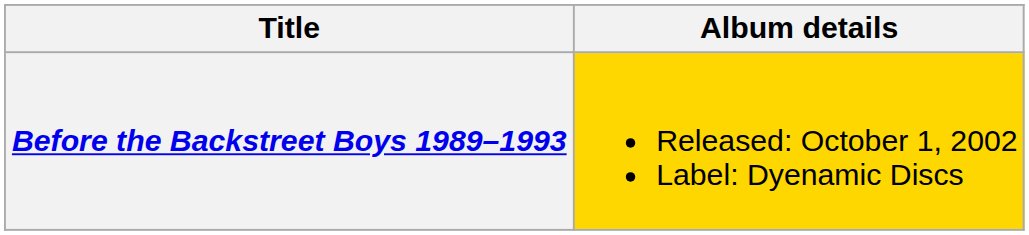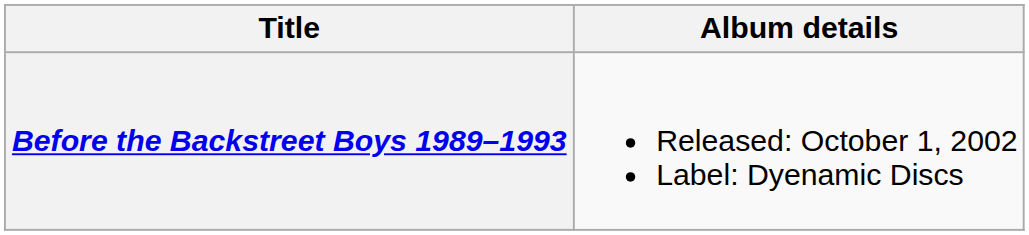Before the Backstreet Boys 1989–1993 | Album details: gold background -> no background
